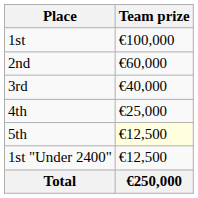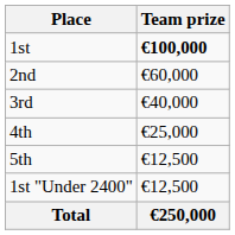1st | Team prize: normal -> bold
5th | Team prize: lightyellow background -> no background
